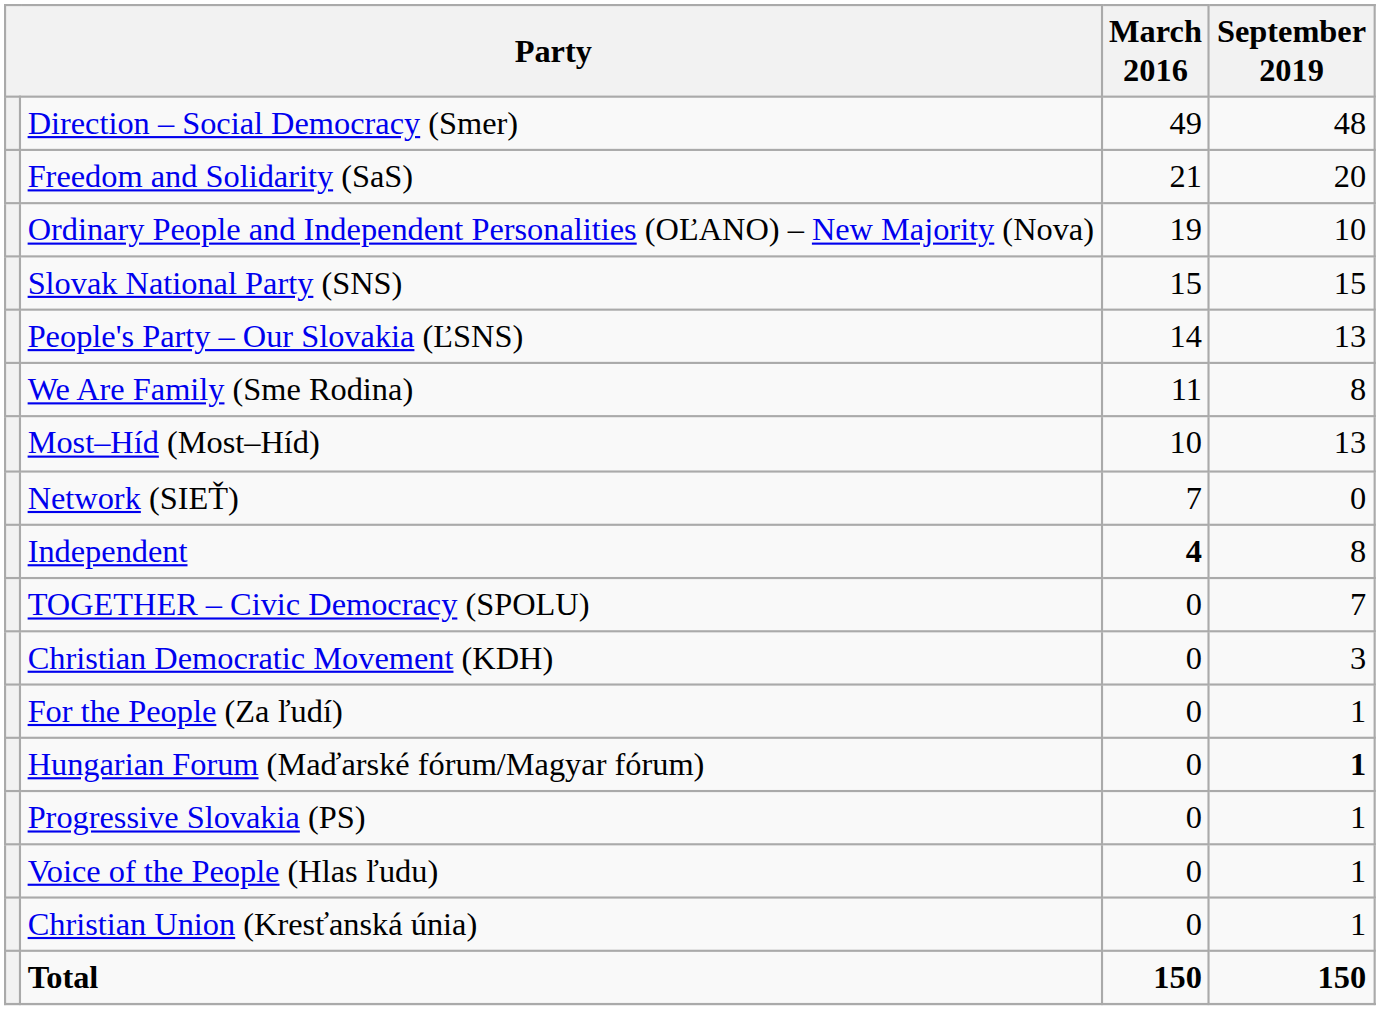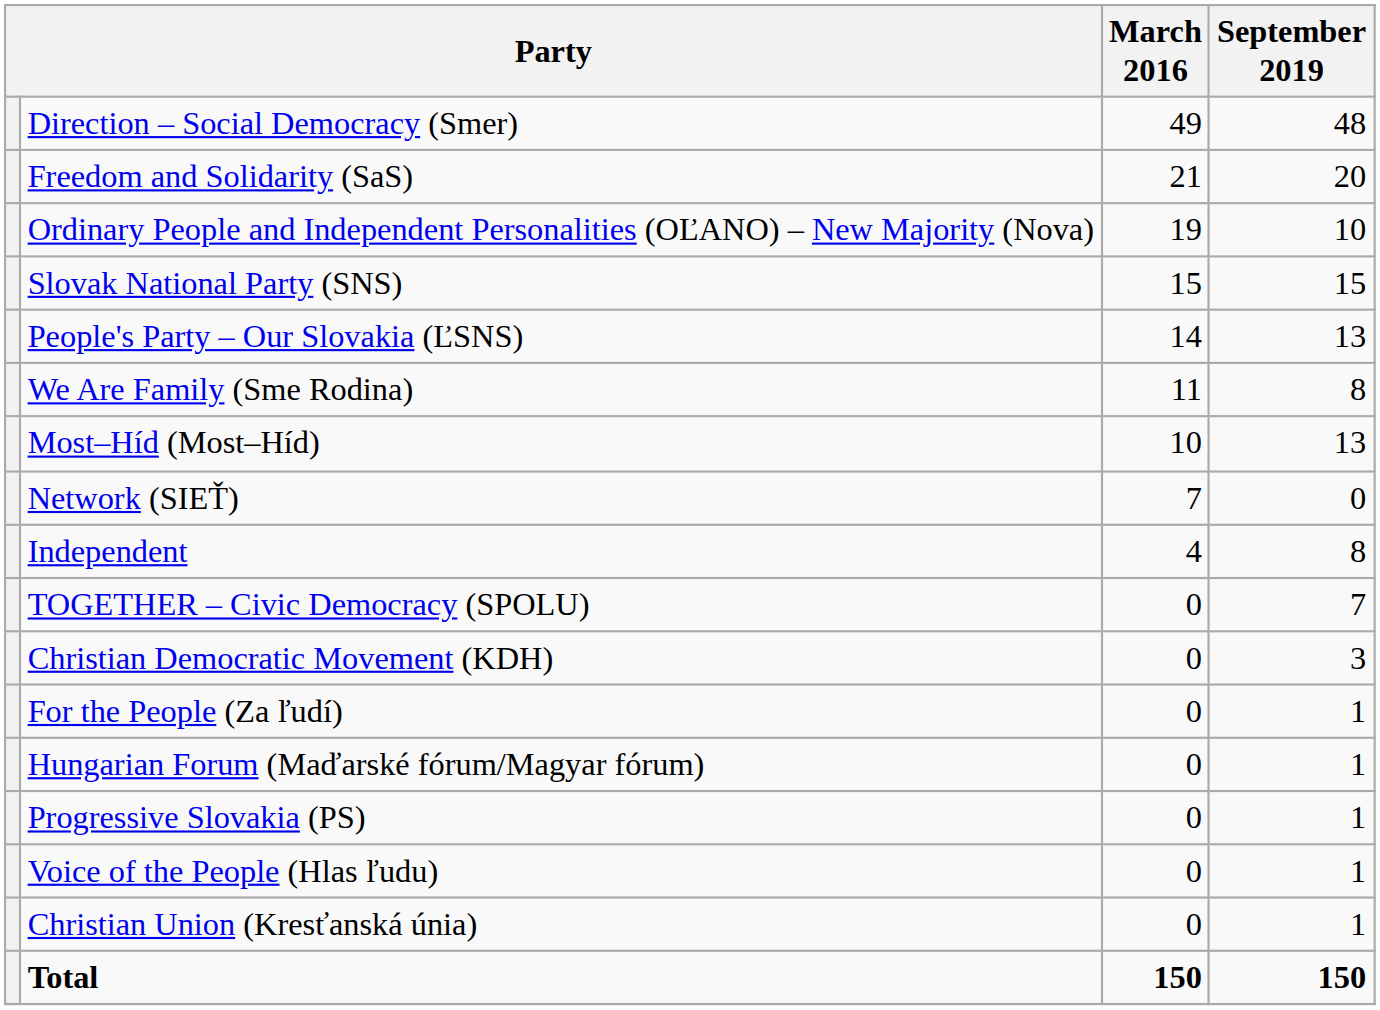Independent | March 2016: bold -> normal
Hungarian Forum (Maďarské fórum/Magyar fórum) | September 2019: bold -> normal
